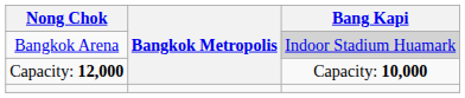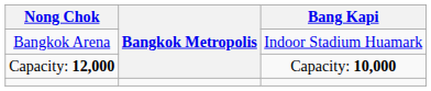Bangkok Arena | Bang Kapi: lightgrey background -> no background
